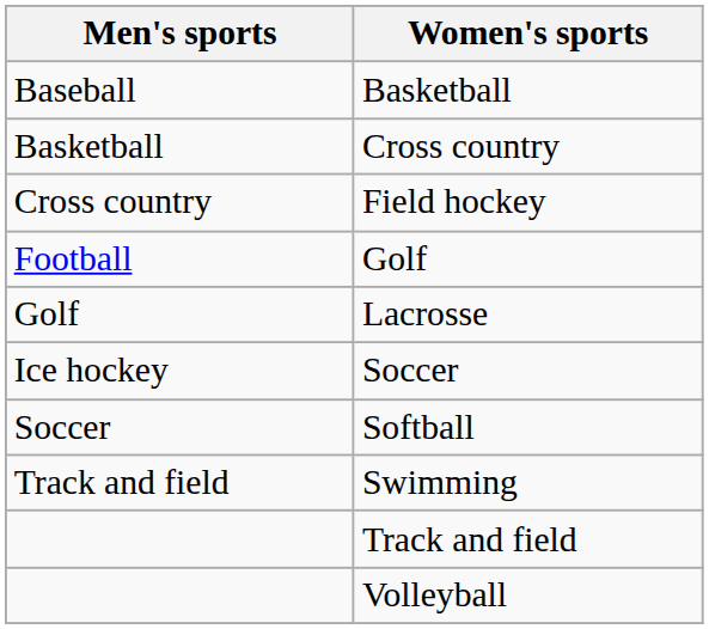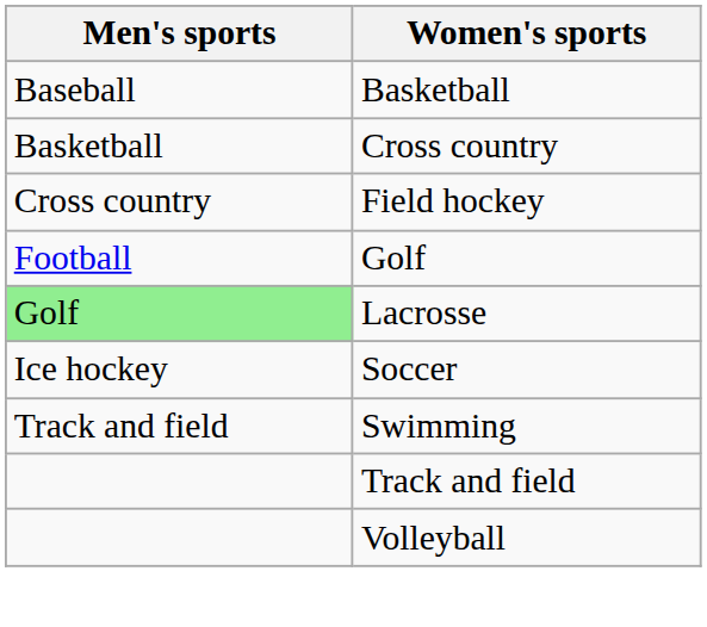Lacrosse | Men's sports: no background -> lightgreen background
- row: Soccer | Softball
